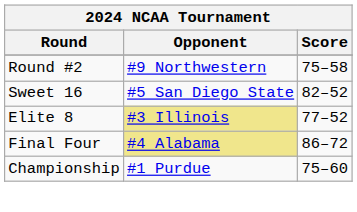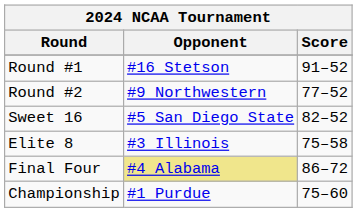+ row: Round #1 | #16 Stetson | 91–52
Round #2 | Score: 75–58 -> 77–52
Elite 8 | Opponent: khaki background -> no background
Elite 8 | Score: 77–52 -> 75–58
